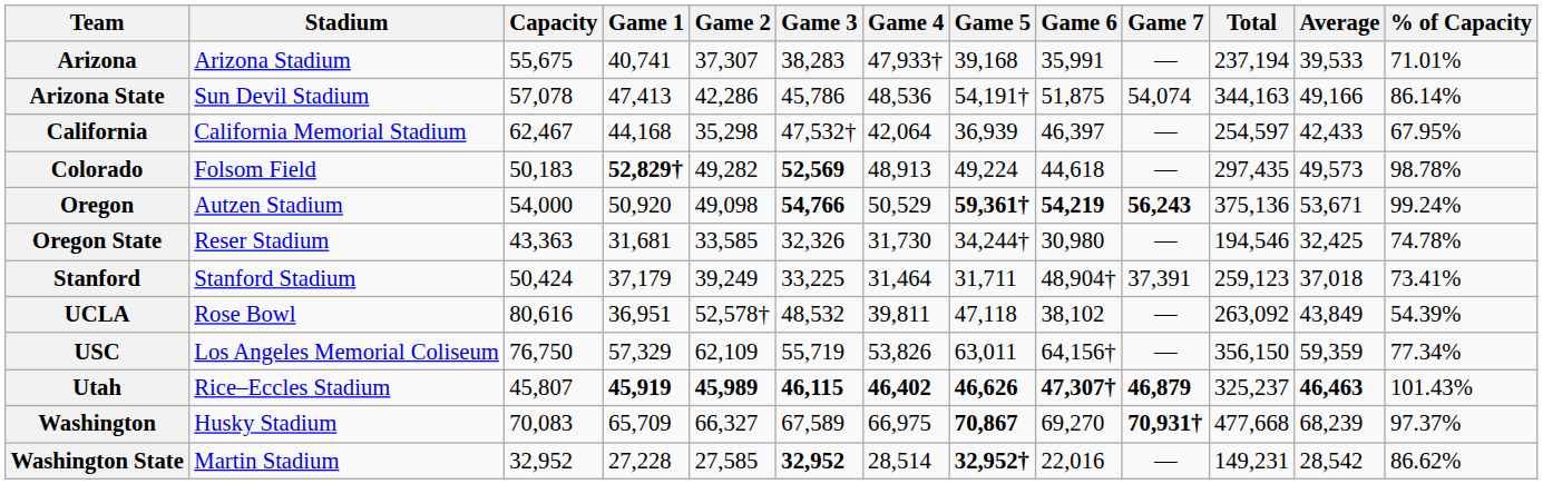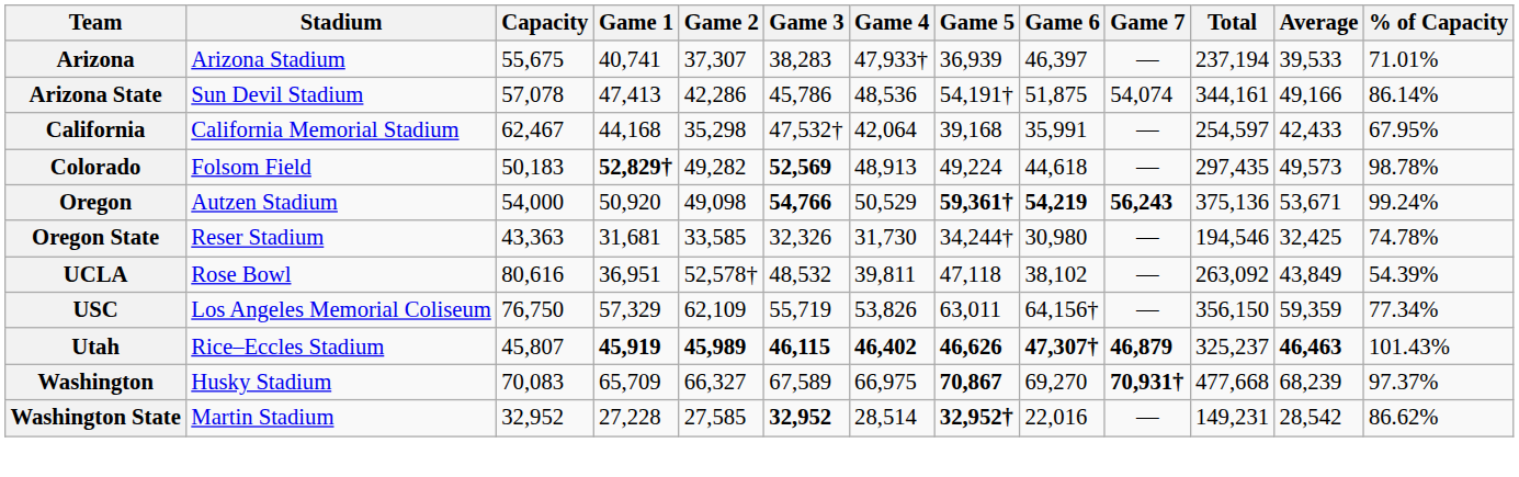Arizona | Game 5: 39,168 -> 36,939
Arizona | Game 6: 35,991 -> 46,397
Arizona State | Total: 344,163 -> 344,161
California | Game 5: 36,939 -> 39,168
California | Game 6: 46,397 -> 35,991
- row: Stanford | Stanford Stadium | 50,424 | 37,179 | 39,249 | 33,225 | 31,464 | 31,711 | 48,904† | 37,391 | 259,123 | 37,018 | 73.41%
